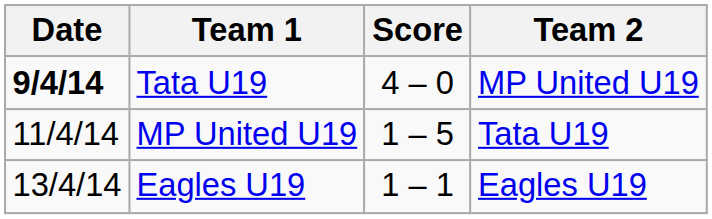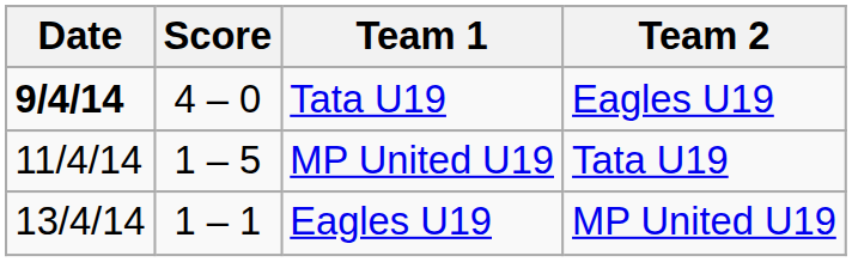columns swapped: Team 1 <-> Score
row 2 | Team 2: MP United U19 -> Eagles U19
row 4 | Team 2: Eagles U19 -> MP United U19
